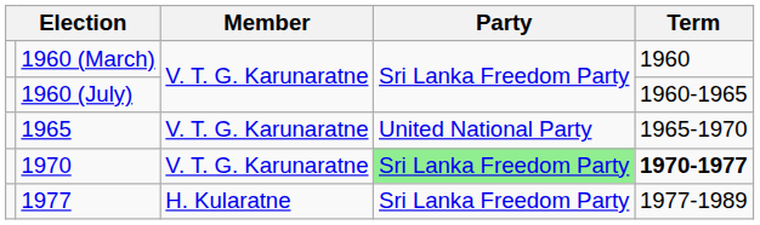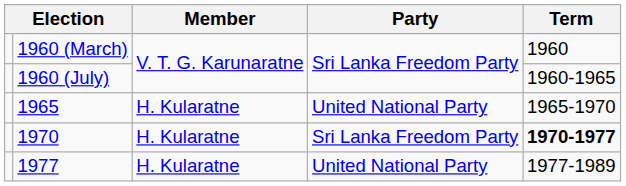1965 | Member: V. T. G. Karunaratne -> H. Kularatne
1970 | Member: V. T. G. Karunaratne -> H. Kularatne
1970 | Party: lightgreen background -> no background
1977 | Party: Sri Lanka Freedom Party -> United National Party
